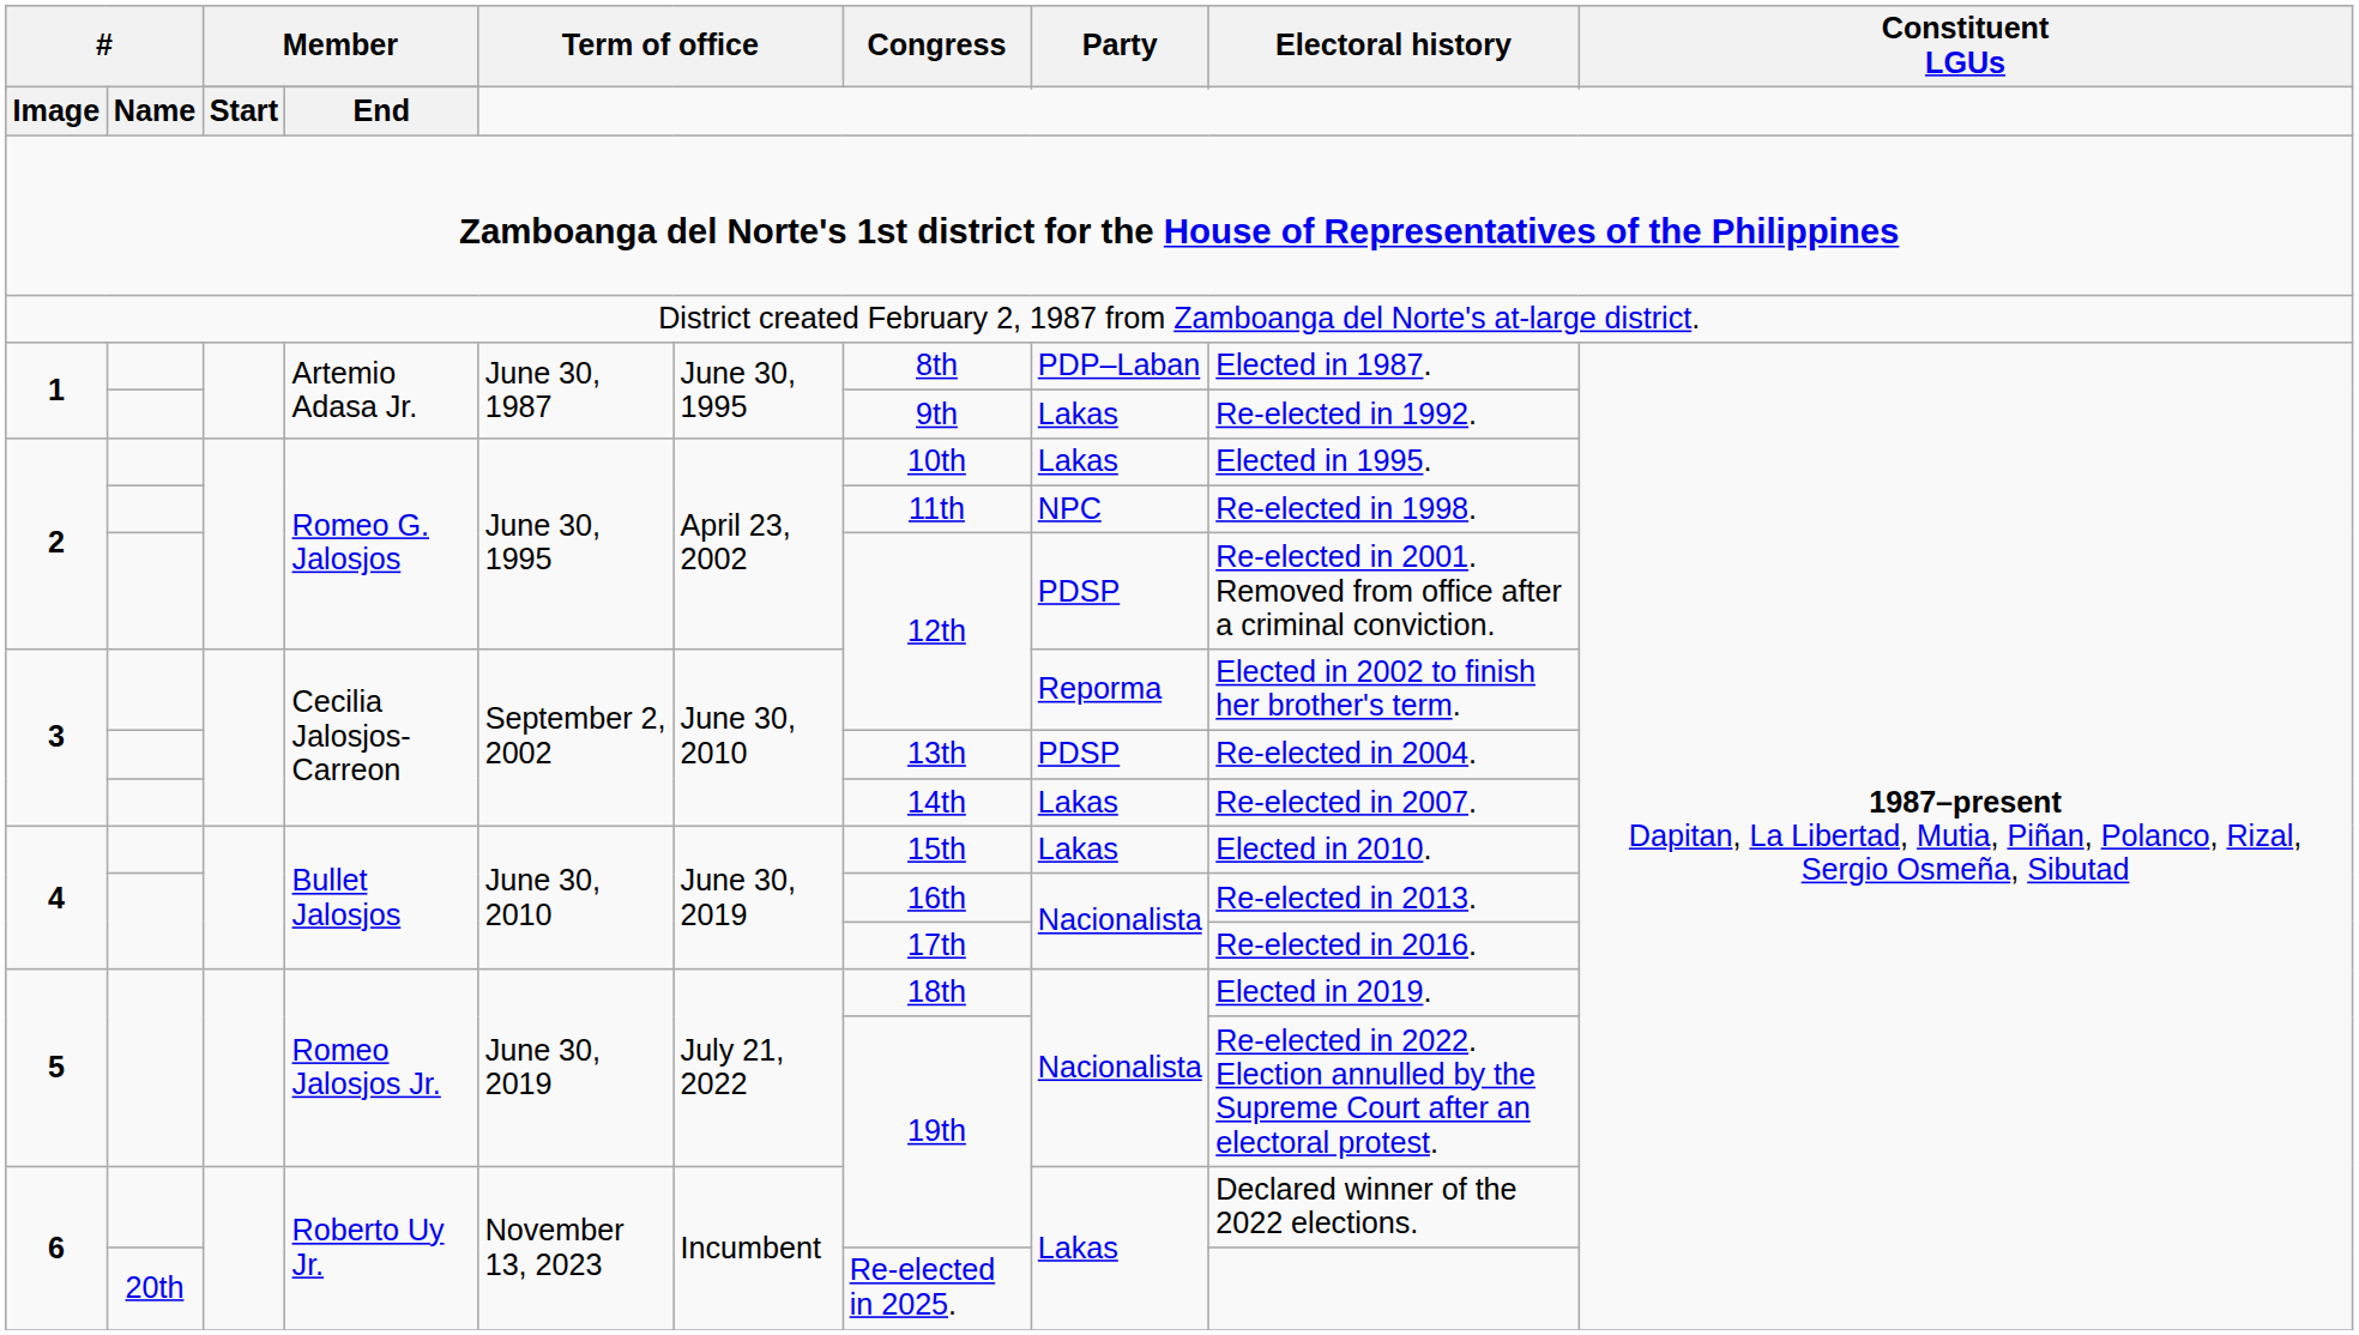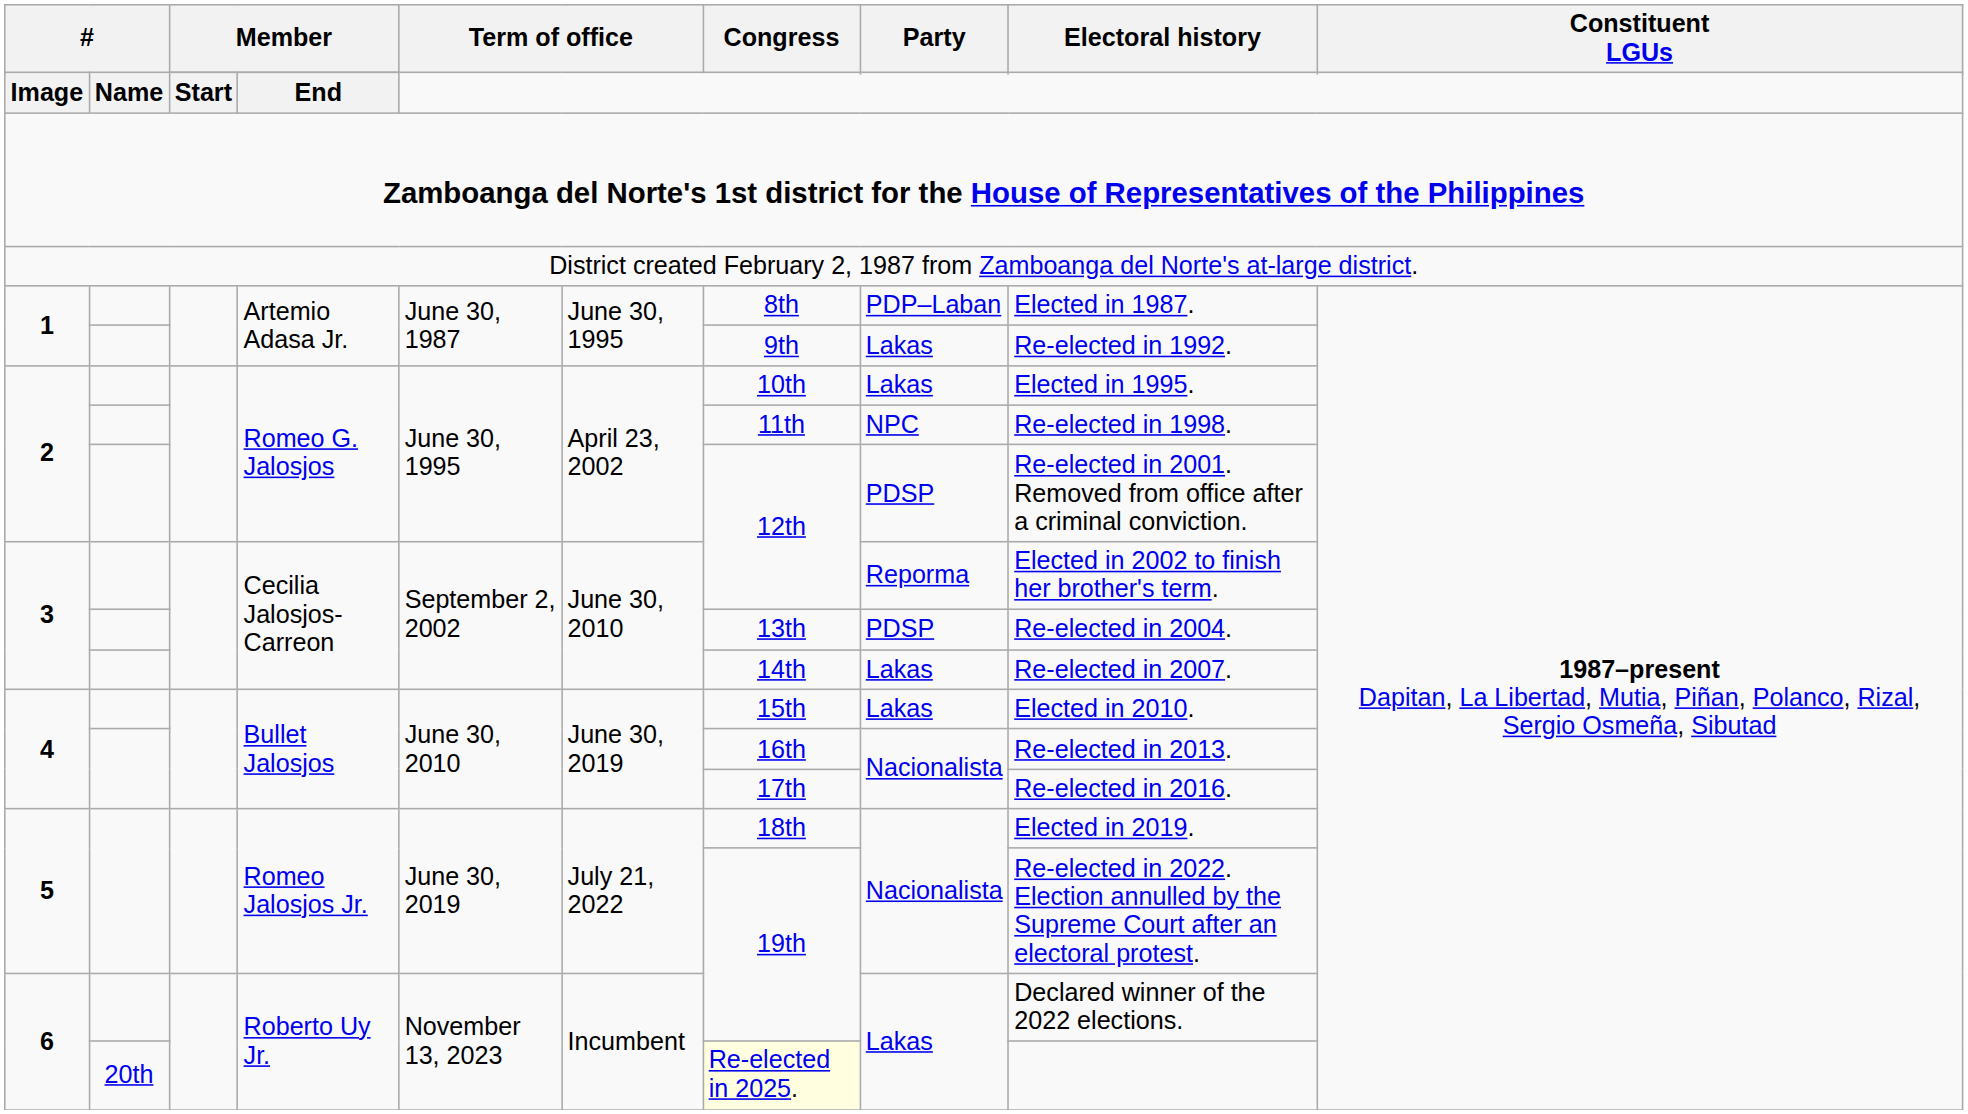6 / 20th | Congress: no background -> lightyellow background
